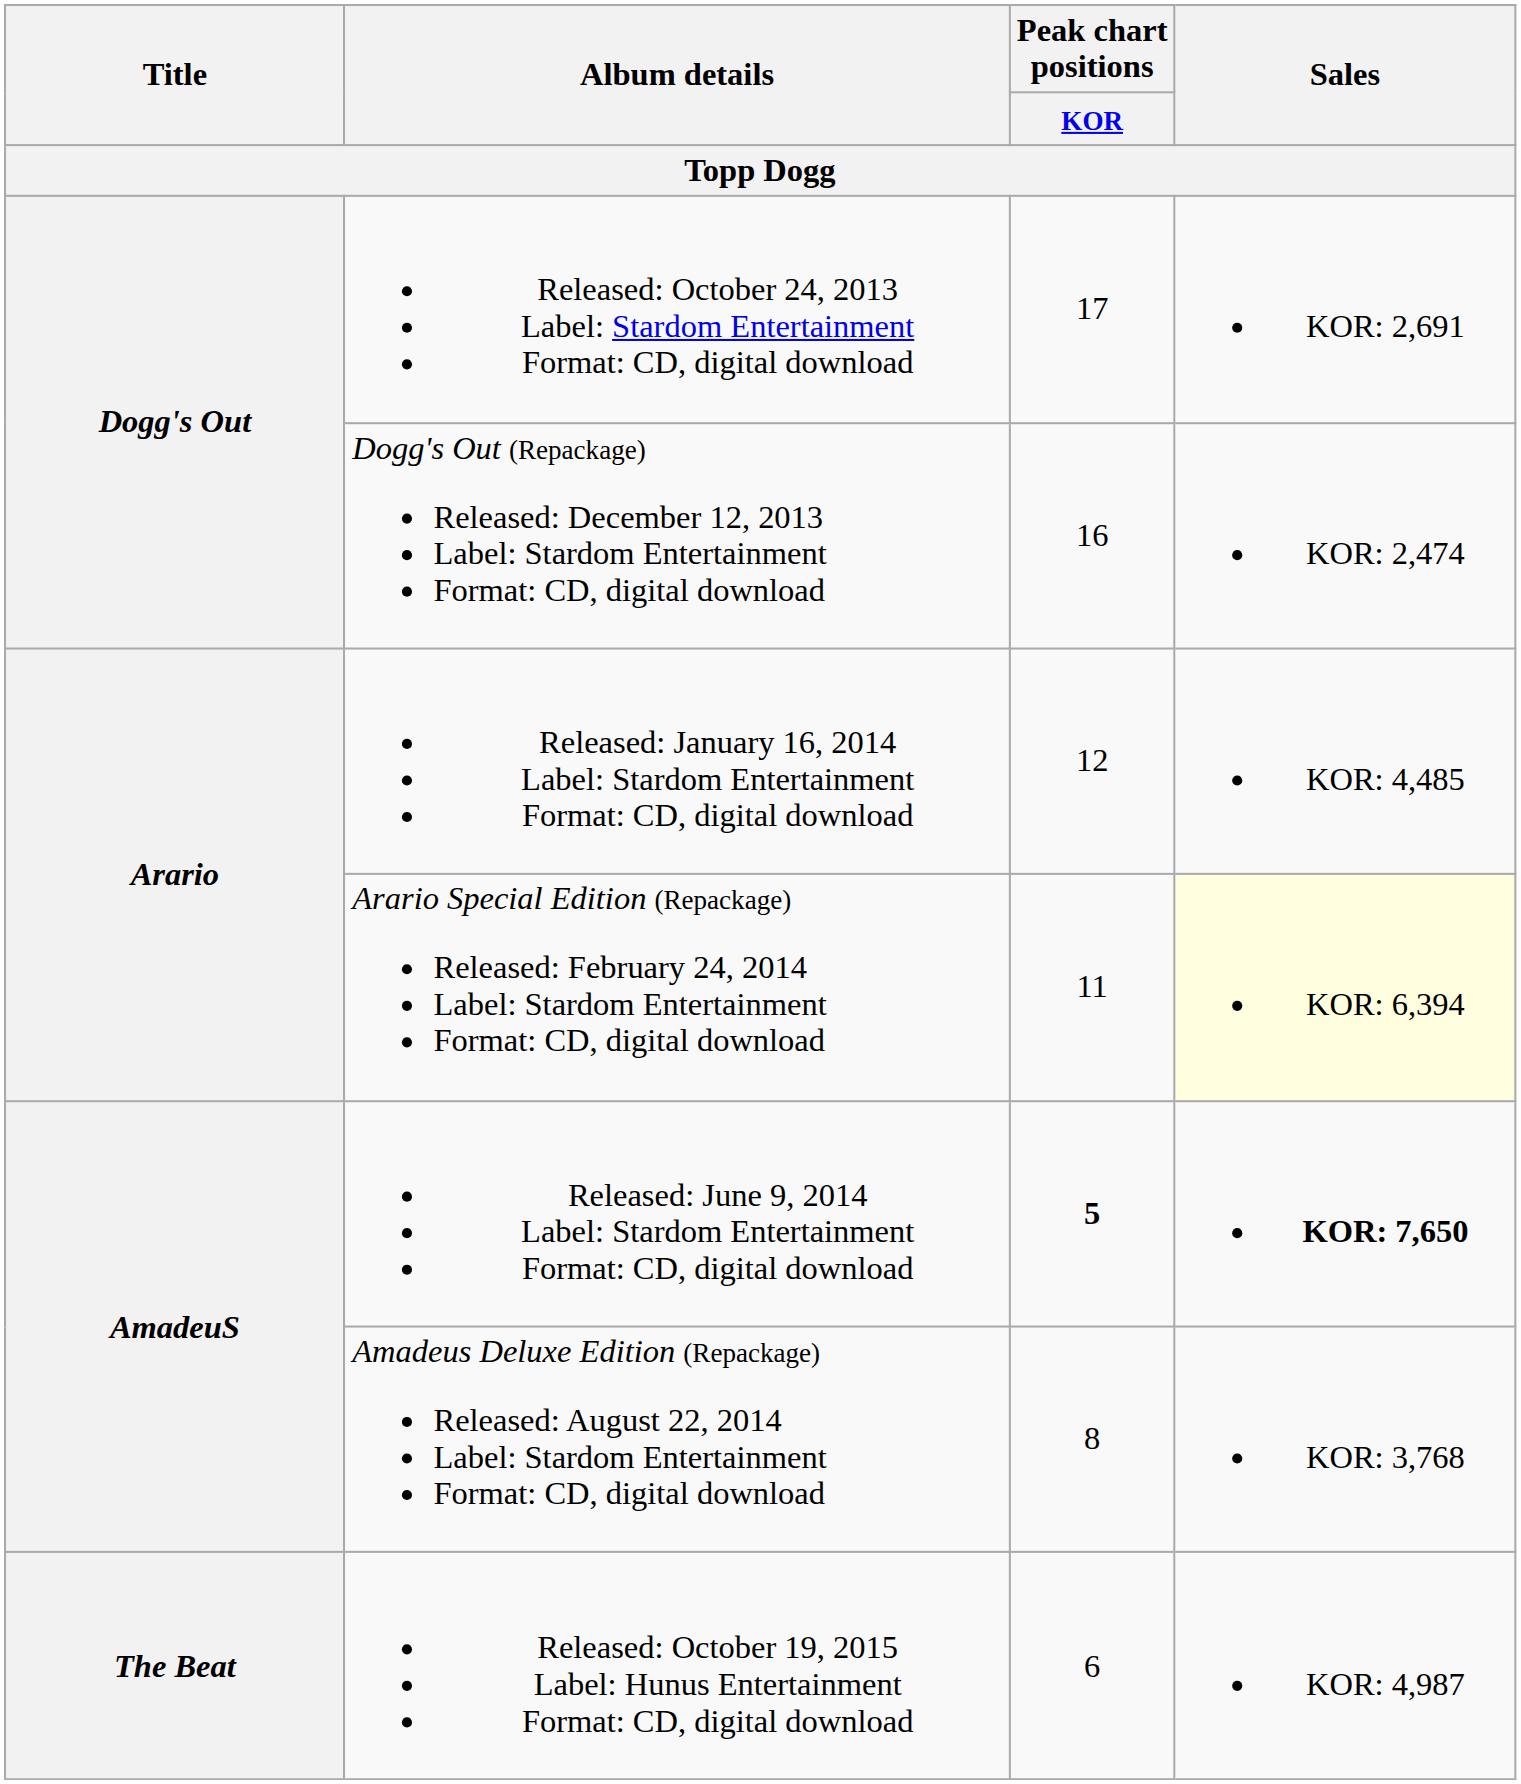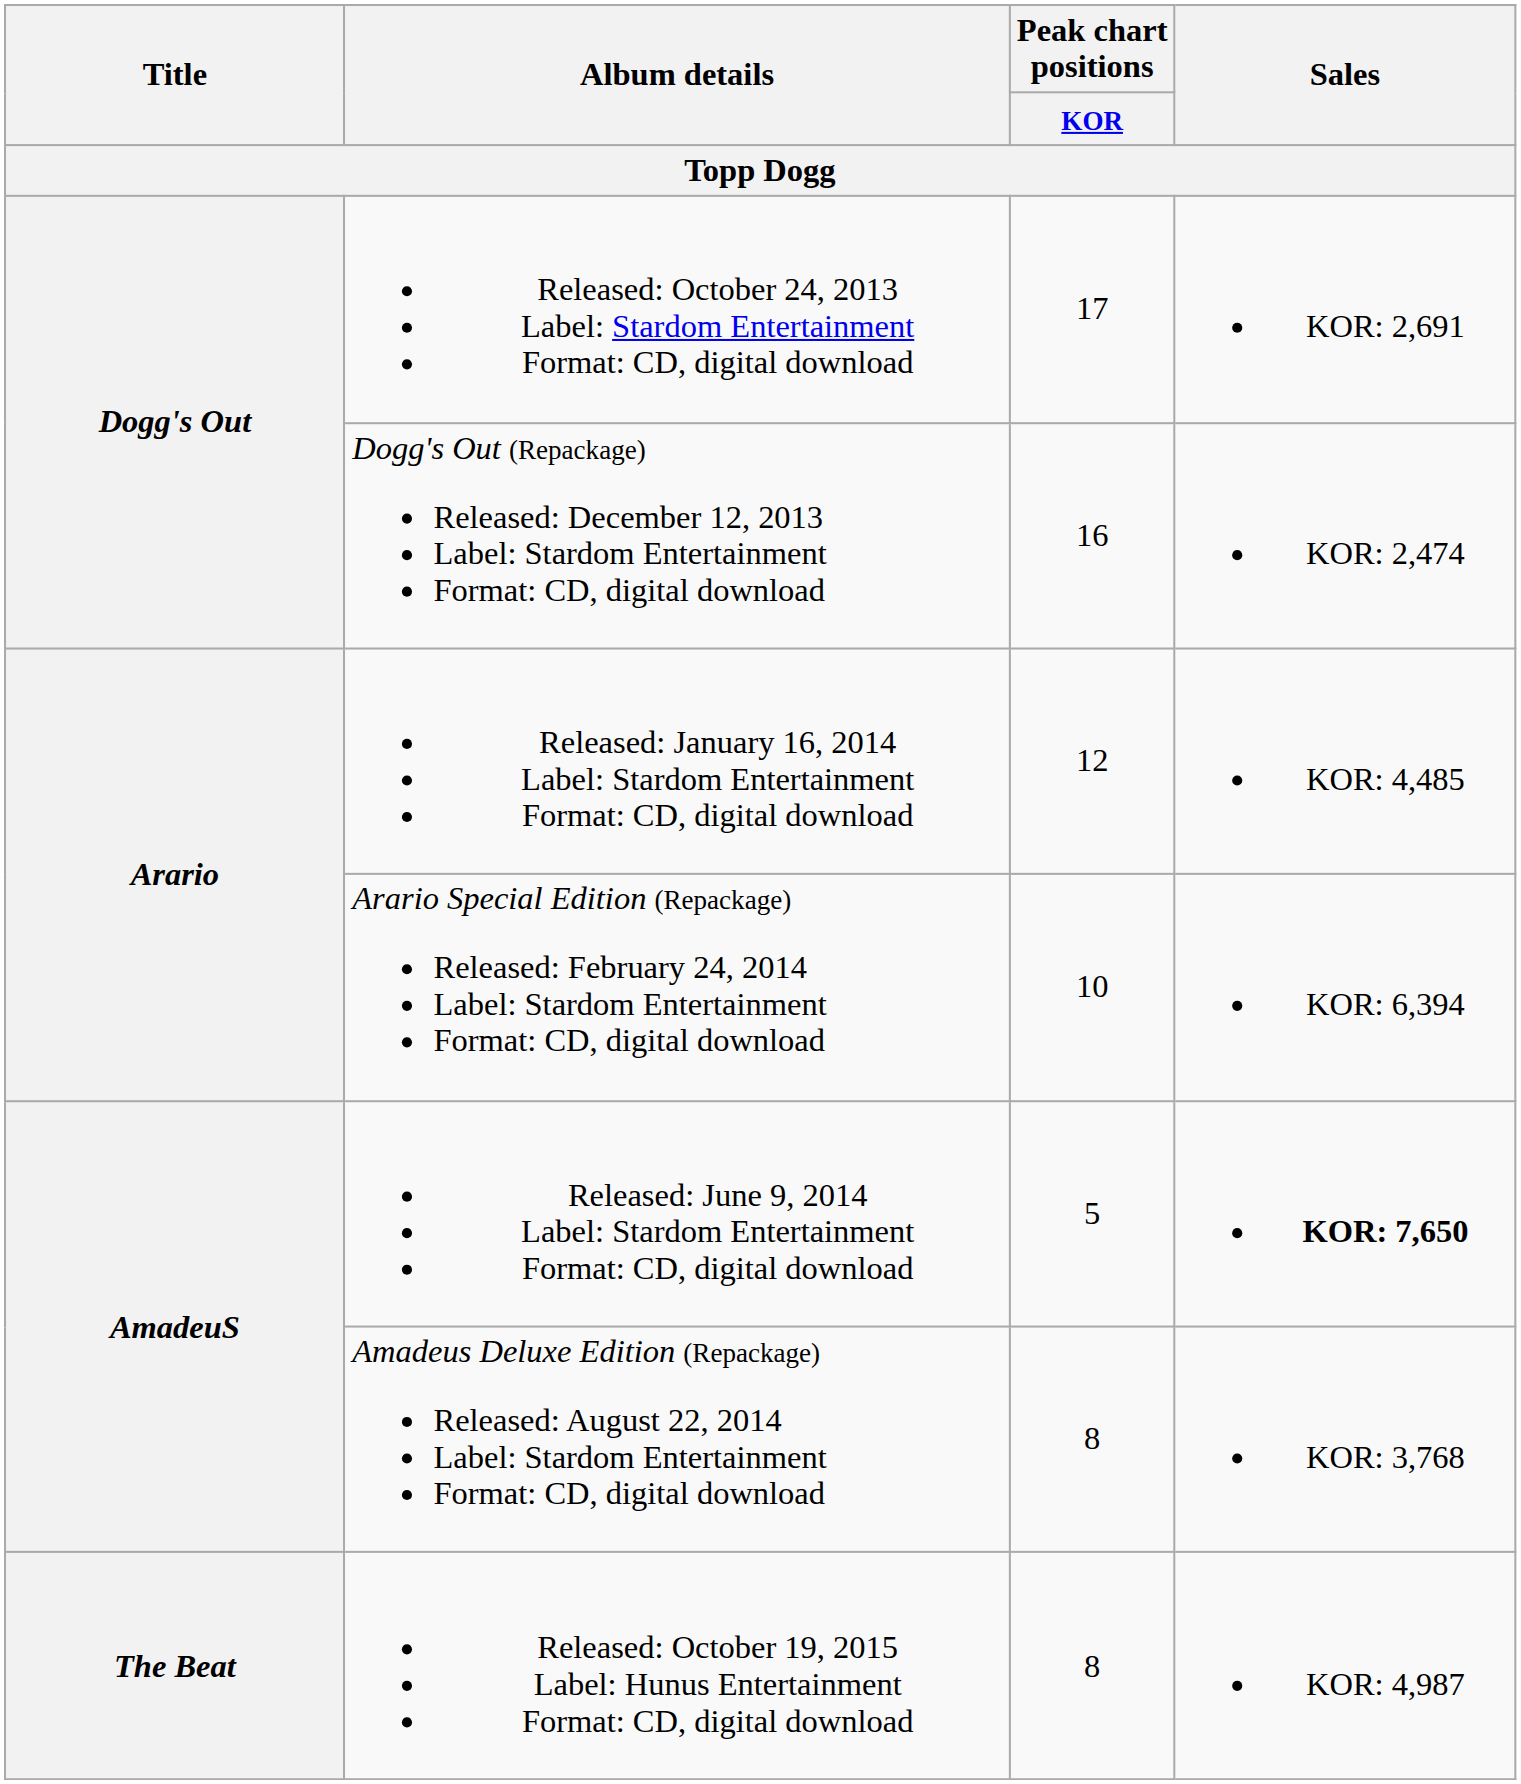row 7 | Peak chart positions / KOR: 11 -> 10
row 7 | Sales: lightyellow background -> no background
row 8 | Peak chart positions / KOR: bold -> normal
row 10 | Peak chart positions / KOR: 6 -> 8
